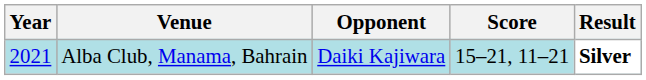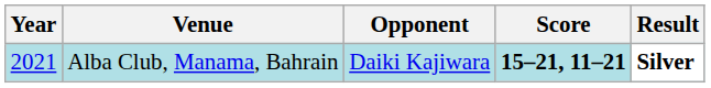Alba Club, Manama, Bahrain | Score: normal -> bold
